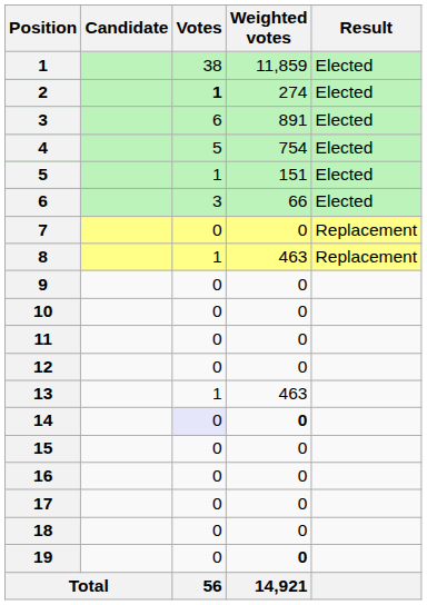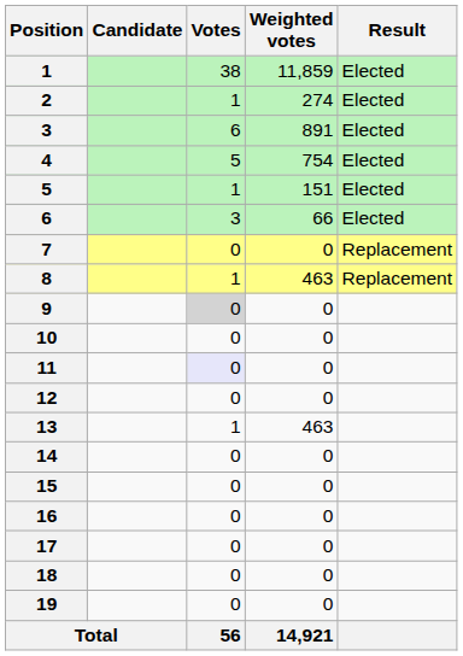2 | Votes: bold -> normal
9 | Votes: no background -> lightgrey background
11 | Votes: no background -> lavender background
14 | Votes: lavender background -> no background
14 | Weighted votes: bold -> normal
19 | Weighted votes: bold -> normal
